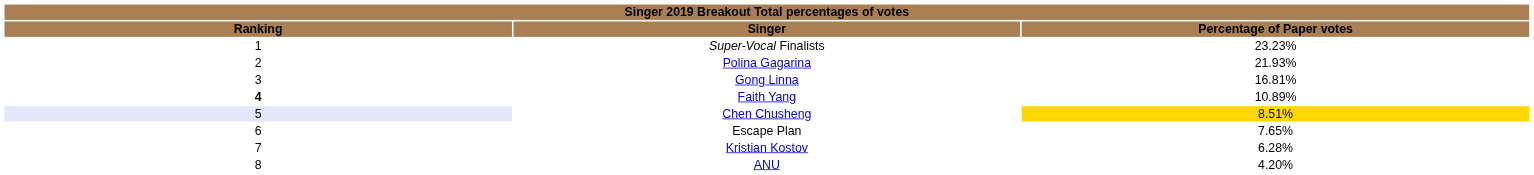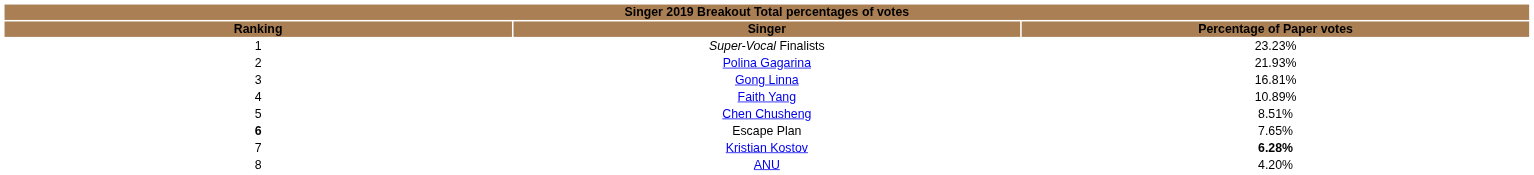Faith Yang | column 1: bold -> normal
Chen Chusheng | column 1: lavender background -> no background
Chen Chusheng | column 3: gold background -> no background
Escape Plan | column 1: normal -> bold
Kristian Kostov | column 3: normal -> bold
